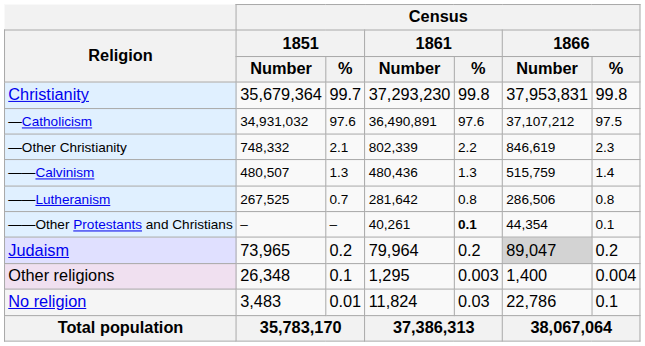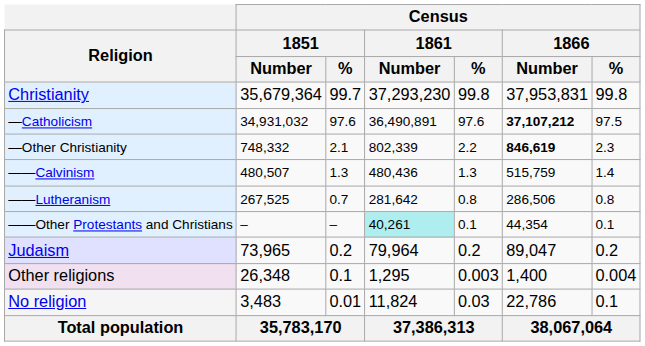—Catholicism | Census / 1866 / Number: normal -> bold
—Other Christianity | Census / 1866 / Number: normal -> bold
——Other Protestants and Christians | Census / 1861 / Number: no background -> paleturquoise background
——Other Protestants and Christians | Census / 1861 / %: bold -> normal
Judaism | Census / 1866 / Number: lightgrey background -> no background
